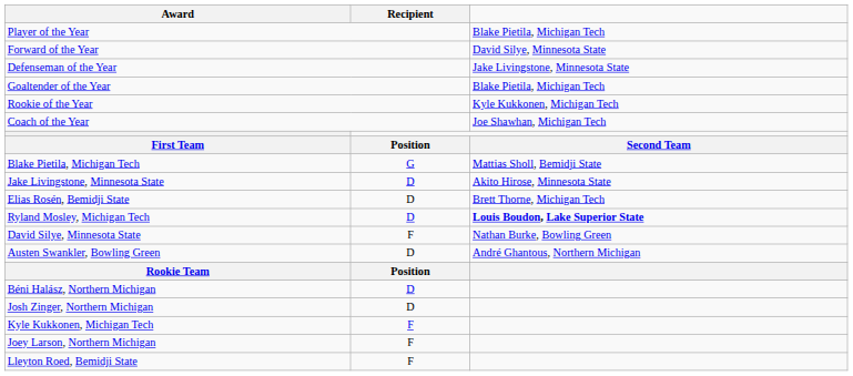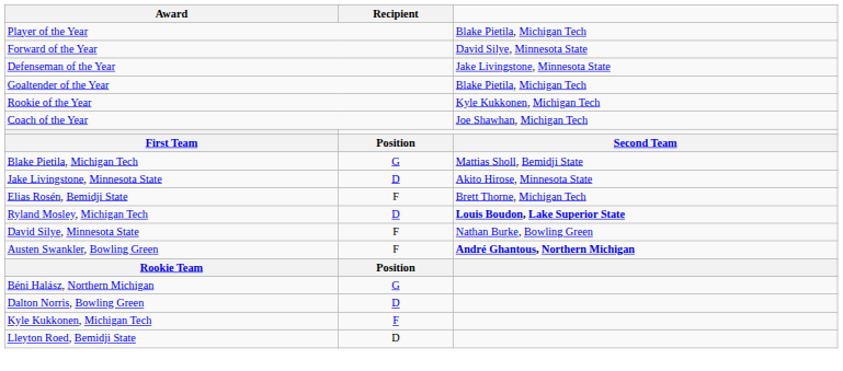Elias Rosén, Bemidji State | Recipient: D -> F
Austen Swankler, Bowling Green | Recipient: D -> F
Austen Swankler, Bowling Green | column 3: normal -> bold
Béni Halász, Northern Michigan | Recipient: D -> G
+ row: Dalton Norris, Bowling Green | D
- row: Josh Zinger, Northern Michigan | D
- row: Joey Larson, Northern Michigan | F
Lleyton Roed, Bemidji State | Recipient: F -> D
